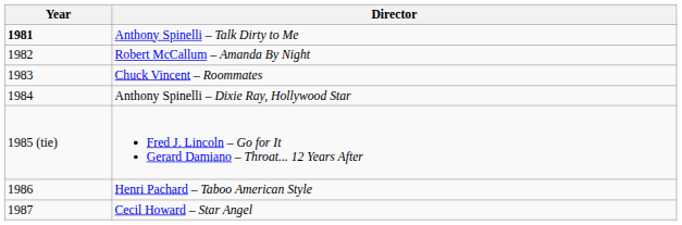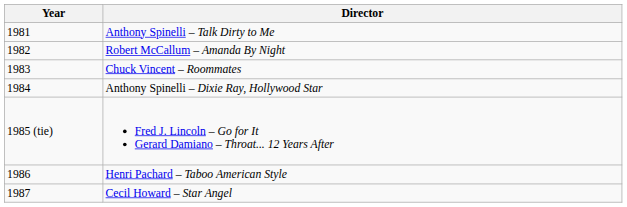Anthony Spinelli – Talk Dirty to Me | Year: bold -> normal
